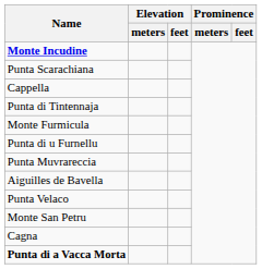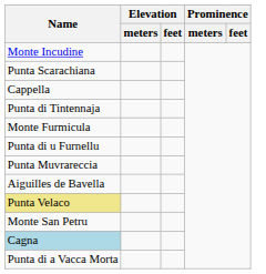Monte Incudine | Name: bold -> normal
Punta Velaco | Name: no background -> khaki background
Cagna | Name: no background -> lightblue background
Punta di a Vacca Morta | Name: bold -> normal
